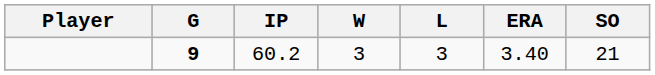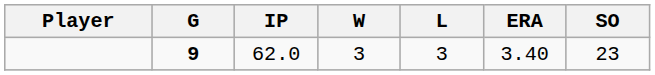row 2 | IP: 60.2 -> 62.0
row 2 | SO: 21 -> 23
